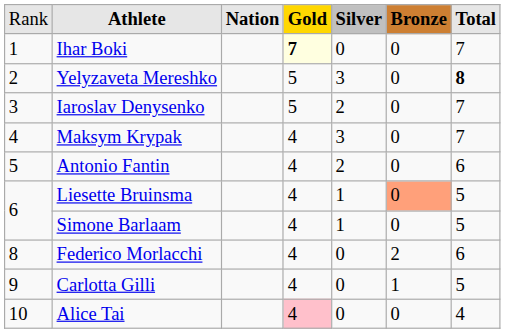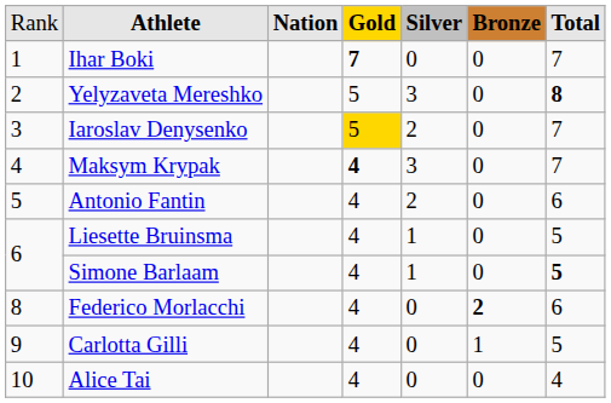Ihar Boki | column 4: lightyellow background -> no background
Iaroslav Denysenko | column 4: no background -> gold background
Maksym Krypak | column 4: normal -> bold
Liesette Bruinsma | column 6: lightsalmon background -> no background
Simone Barlaam | column 7: normal -> bold
Federico Morlacchi | column 6: normal -> bold
Alice Tai | column 4: pink background -> no background
